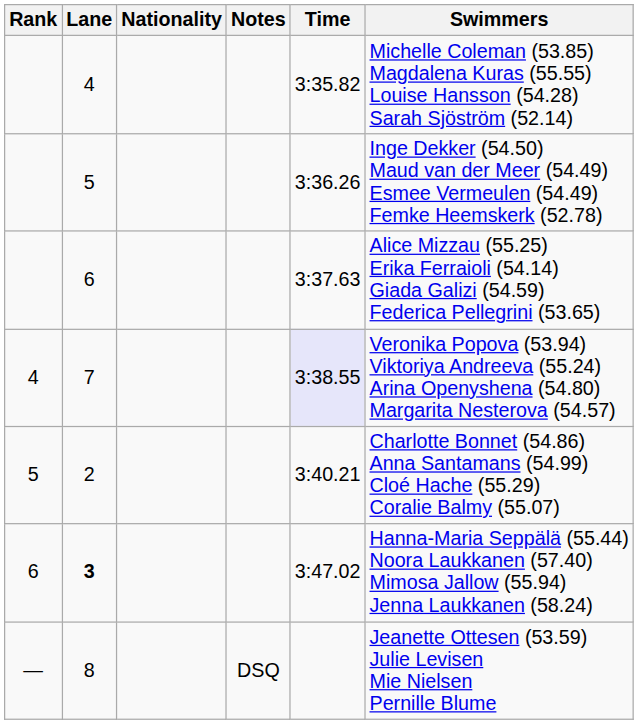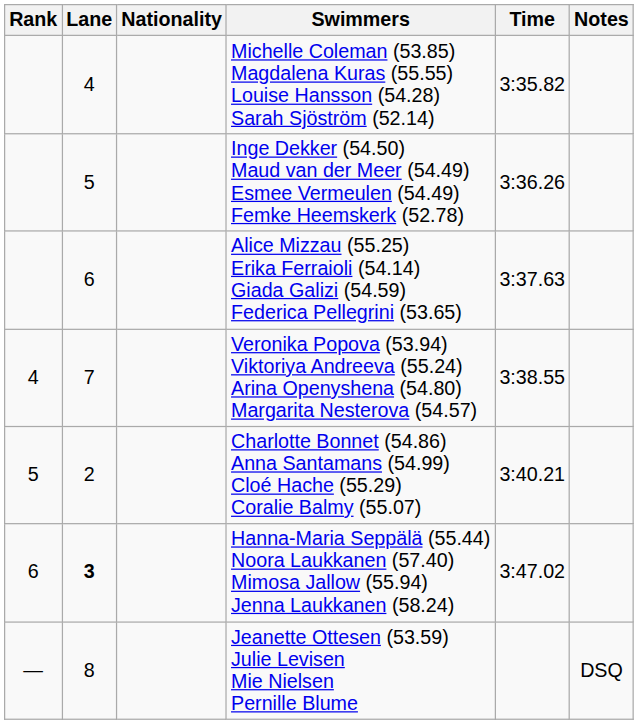columns swapped: Swimmers <-> Notes
row 5 | Time: lavender background -> no background
